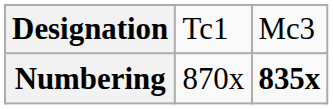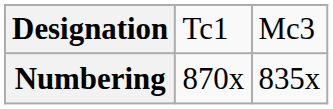Numbering | column 3: bold -> normal
